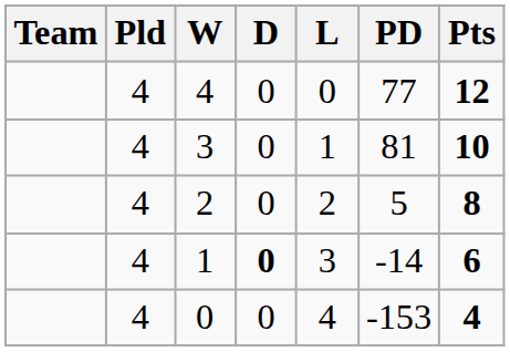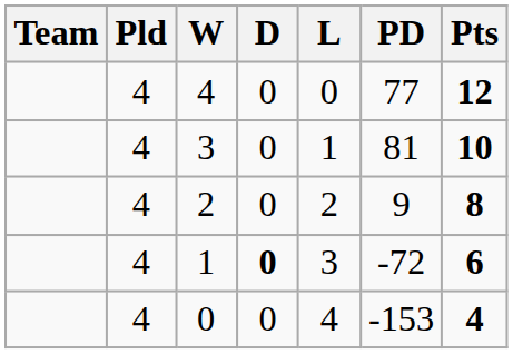row 4 | PD: 5 -> 9
row 5 | PD: -14 -> -72
